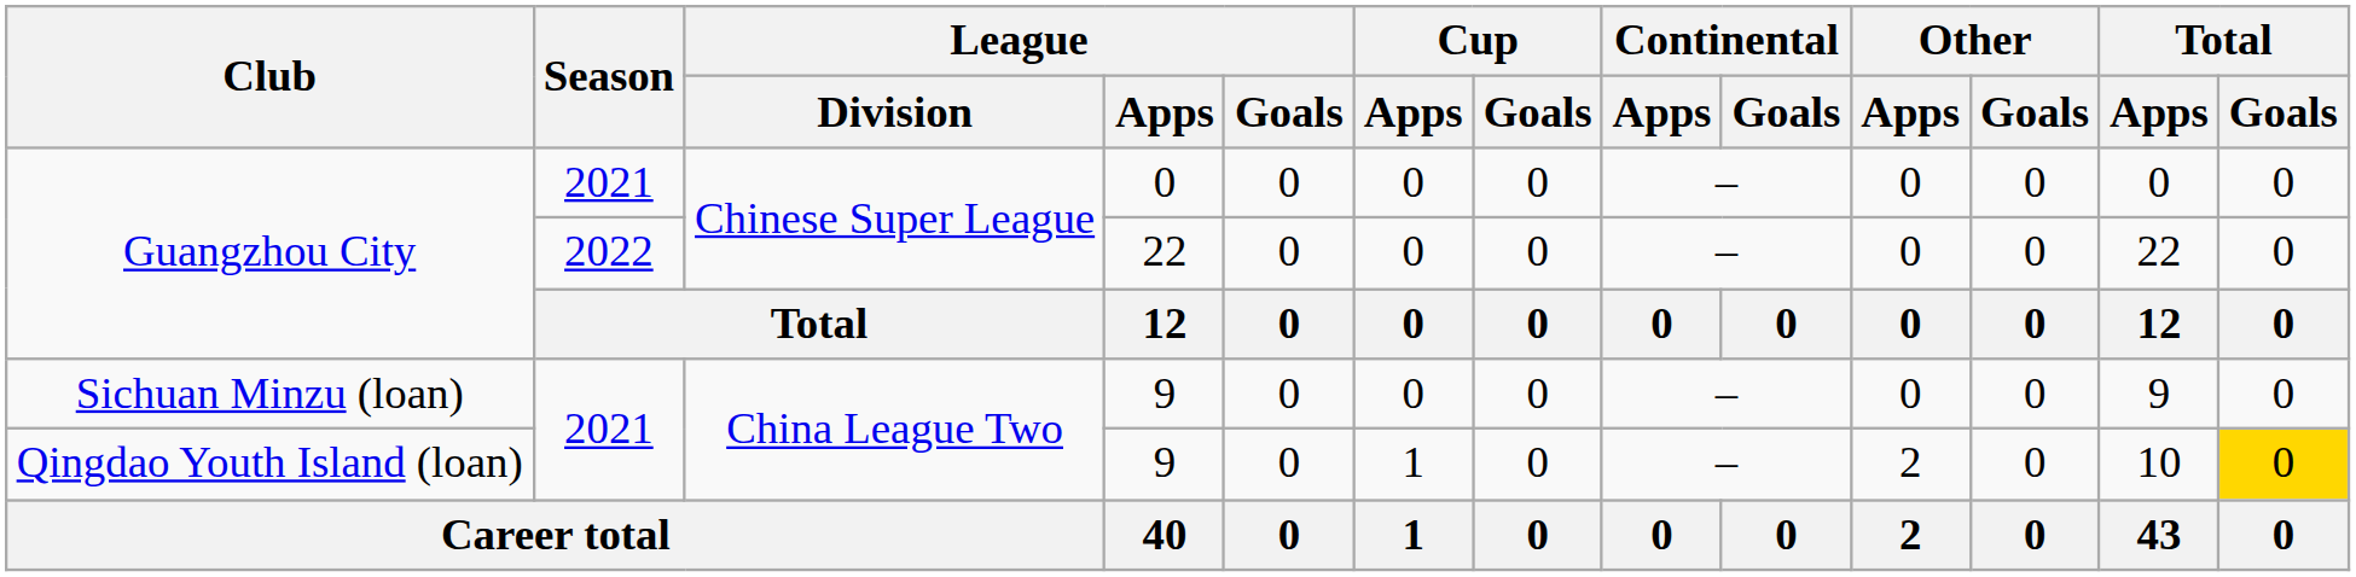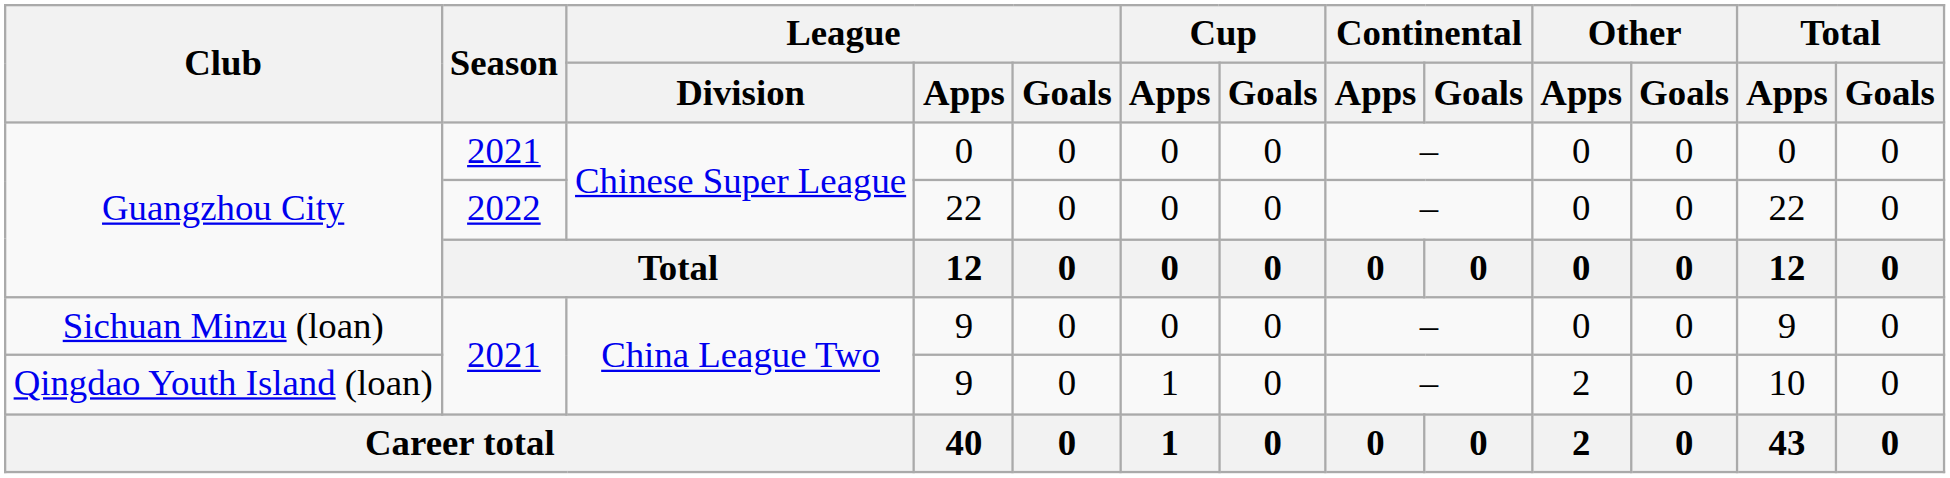Qingdao Youth Island (loan) | Total / Goals: gold background -> no background
